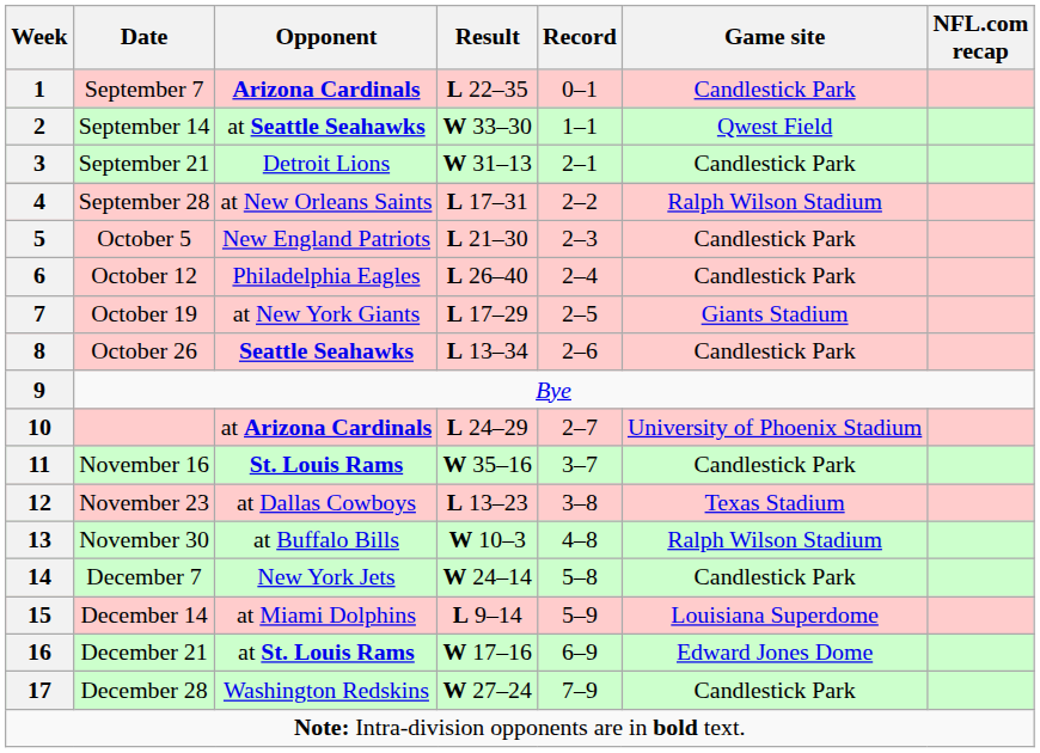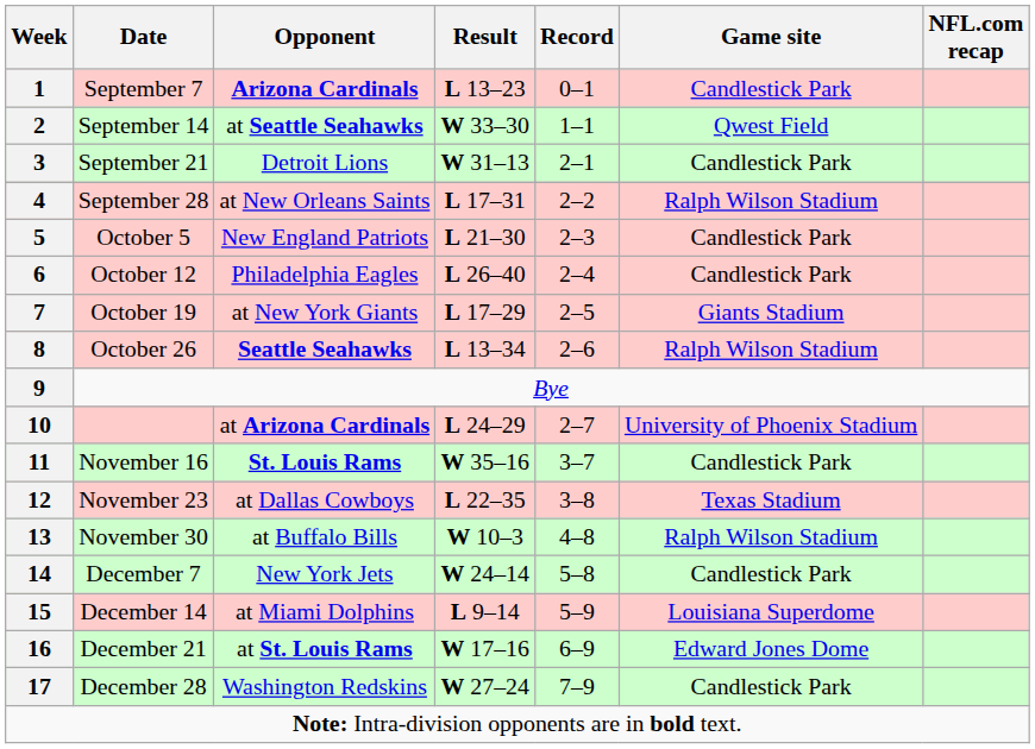1 | Result: L 22–35 -> L 13–23
8 | Game site: Candlestick Park -> Ralph Wilson Stadium
12 | Result: L 13–23 -> L 22–35
